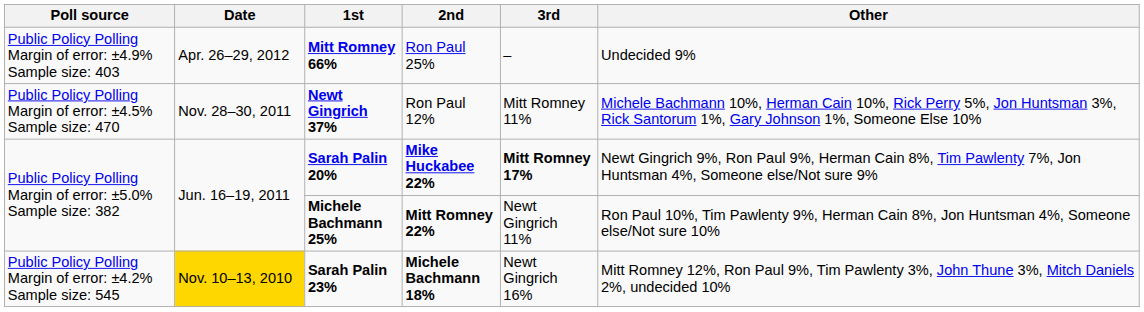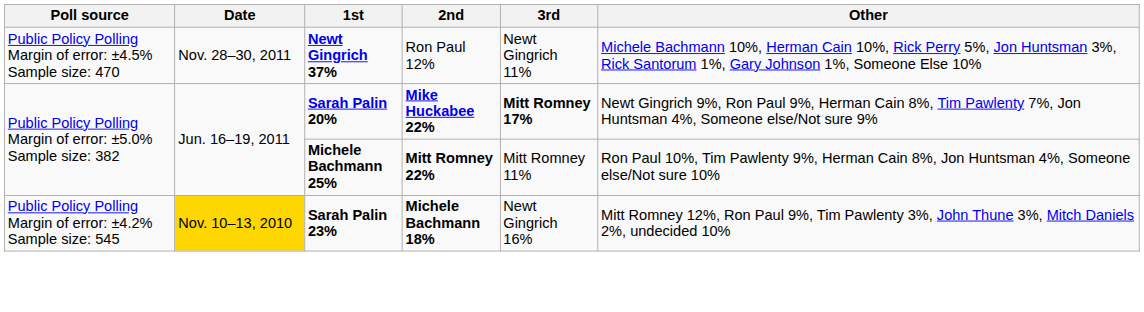- row: Public Policy Polling Margin of error: ±4.9% Sample size: 403 | Apr. 26–29, 2012 | Mitt Romney 66% | Ron Paul 25% | – | Undecided 9%
Newt Gingrich 37% | 3rd: Mitt Romney 11% -> Newt Gingrich 11%
Michele Bachmann 25% | 3rd: Newt Gingrich 11% -> Mitt Romney 11%
